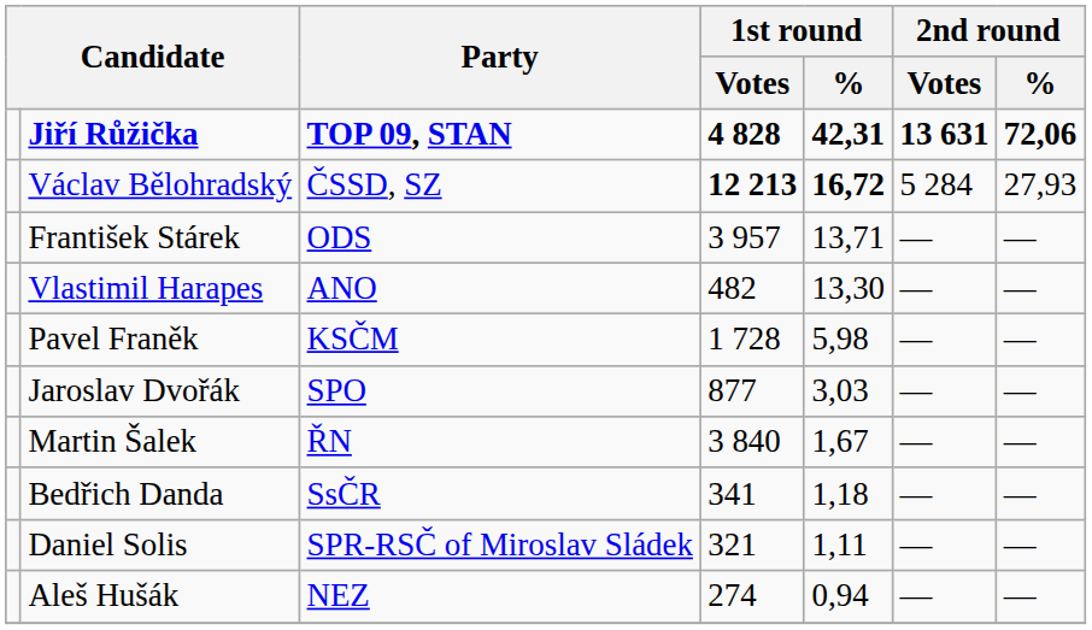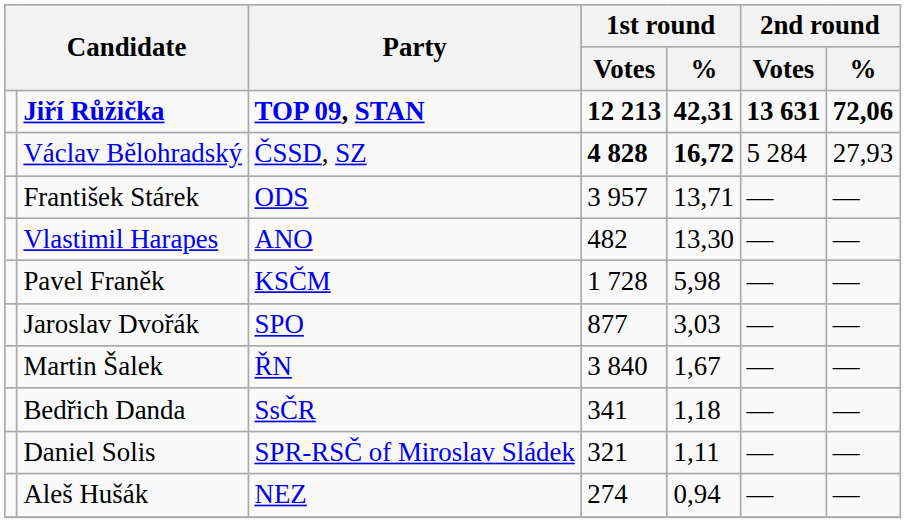Jiří Růžička | 1st round / Votes: 4 828 -> 12 213
Václav Bělohradský | 1st round / Votes: 12 213 -> 4 828
